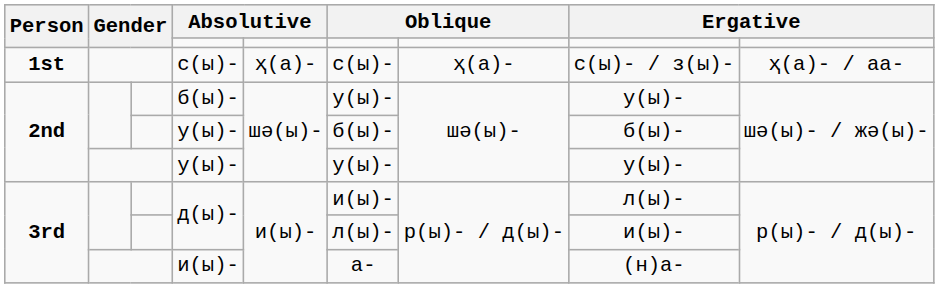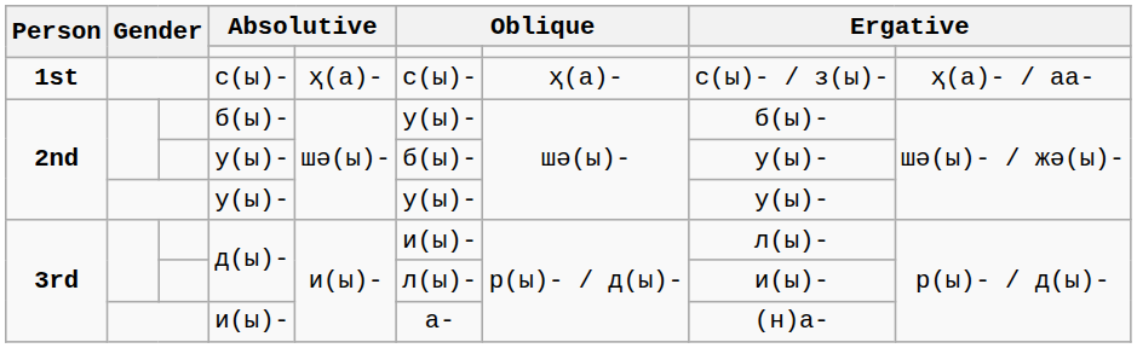row 4 | column 8: у(ы)- -> б(ы)-
row 5 | column 8: б(ы)- -> у(ы)-
